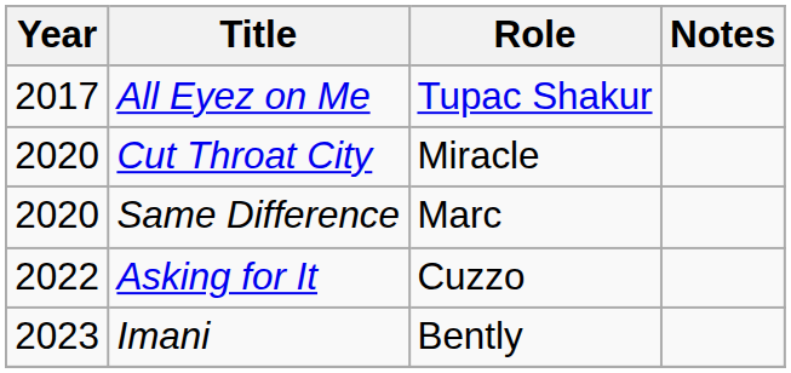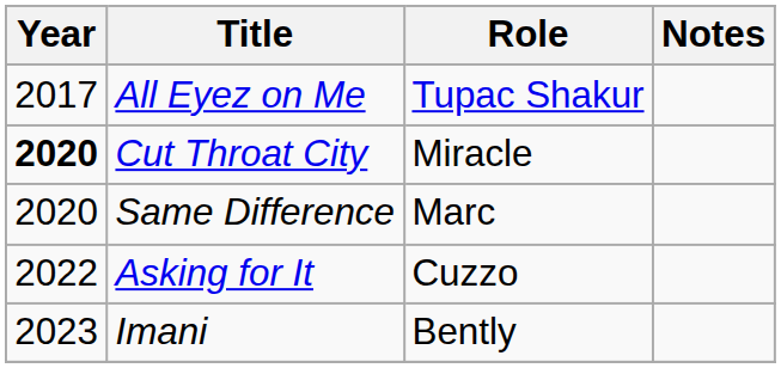Cut Throat City | Year: normal -> bold
